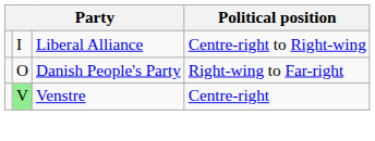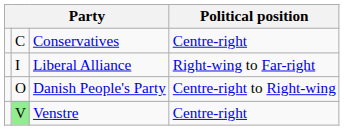+ row: C | Conservatives | Centre-right
Liberal Alliance | Political position: Centre-right to Right-wing -> Right-wing to Far-right
Danish People's Party | Political position: Right-wing to Far-right -> Centre-right to Right-wing
